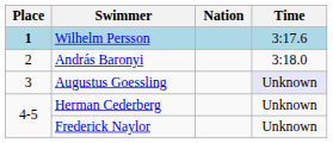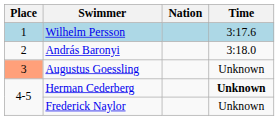Wilhelm Persson | Place: bold -> normal
Augustus Goessling | Place: no background -> lightsalmon background
Augustus Goessling | Time: lavender background -> no background
Herman Cederberg | Time: normal -> bold
